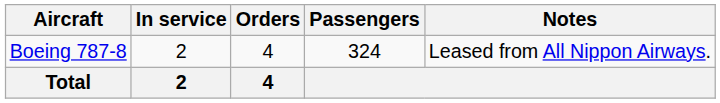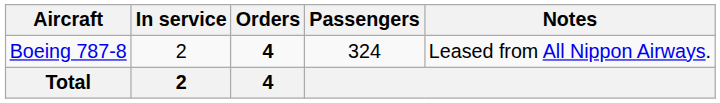Boeing 787-8 | Orders: normal -> bold
